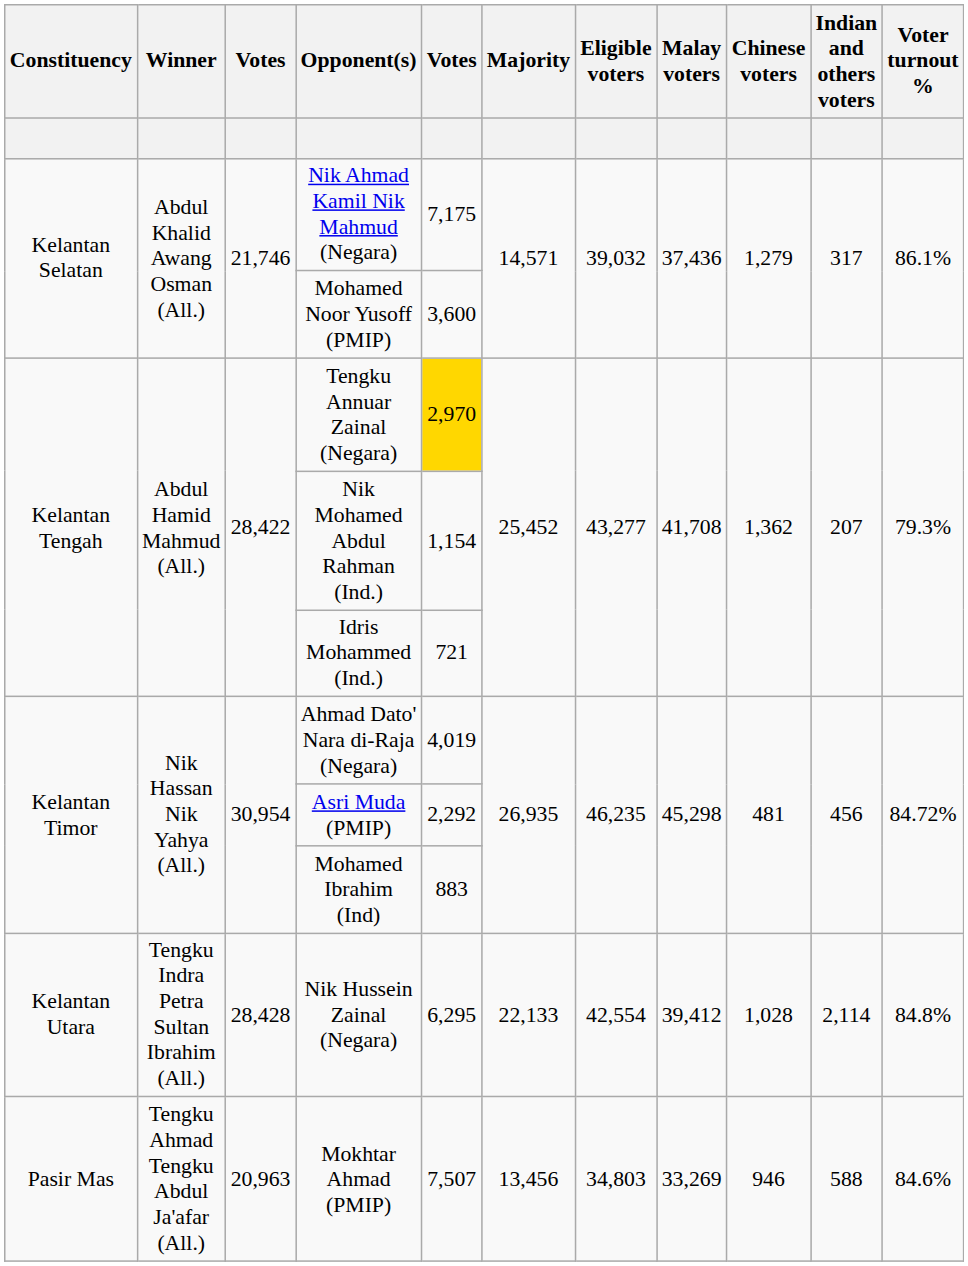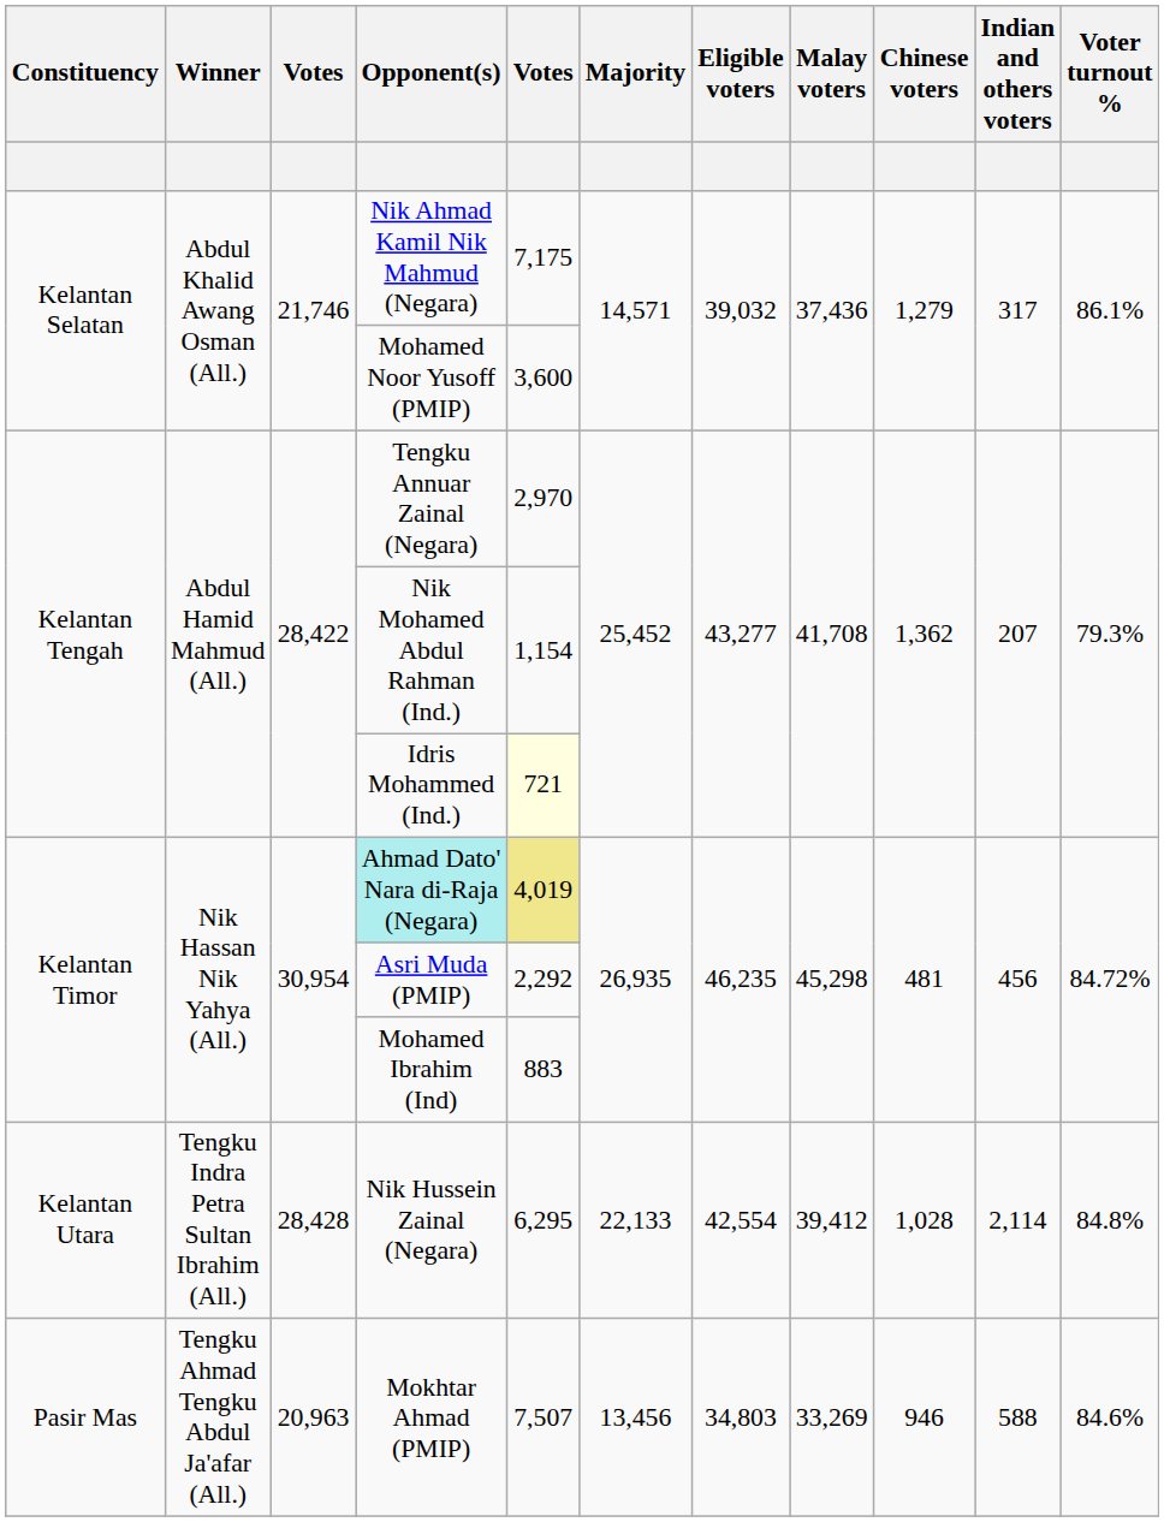row 5 | column 5: gold background -> no background
row 7 | column 5: no background -> lightyellow background
row 8 | Opponent(s): no background -> paleturquoise background
row 8 | column 5: no background -> khaki background
